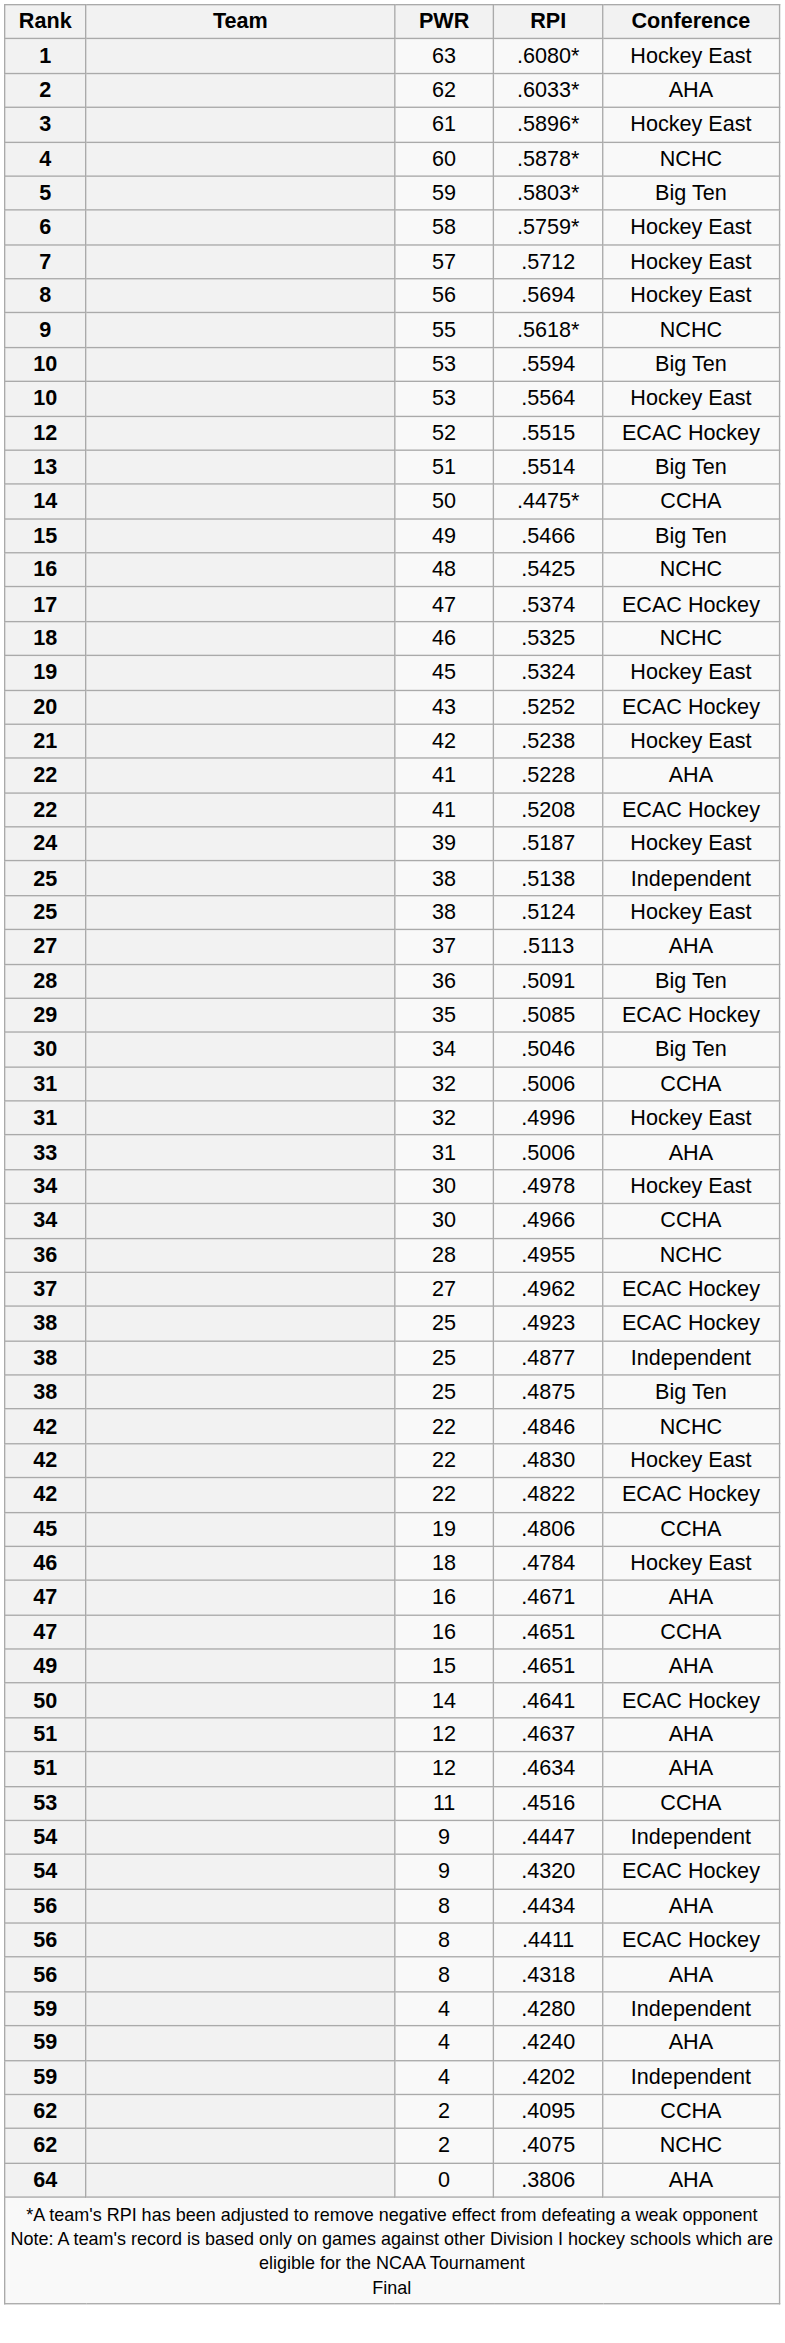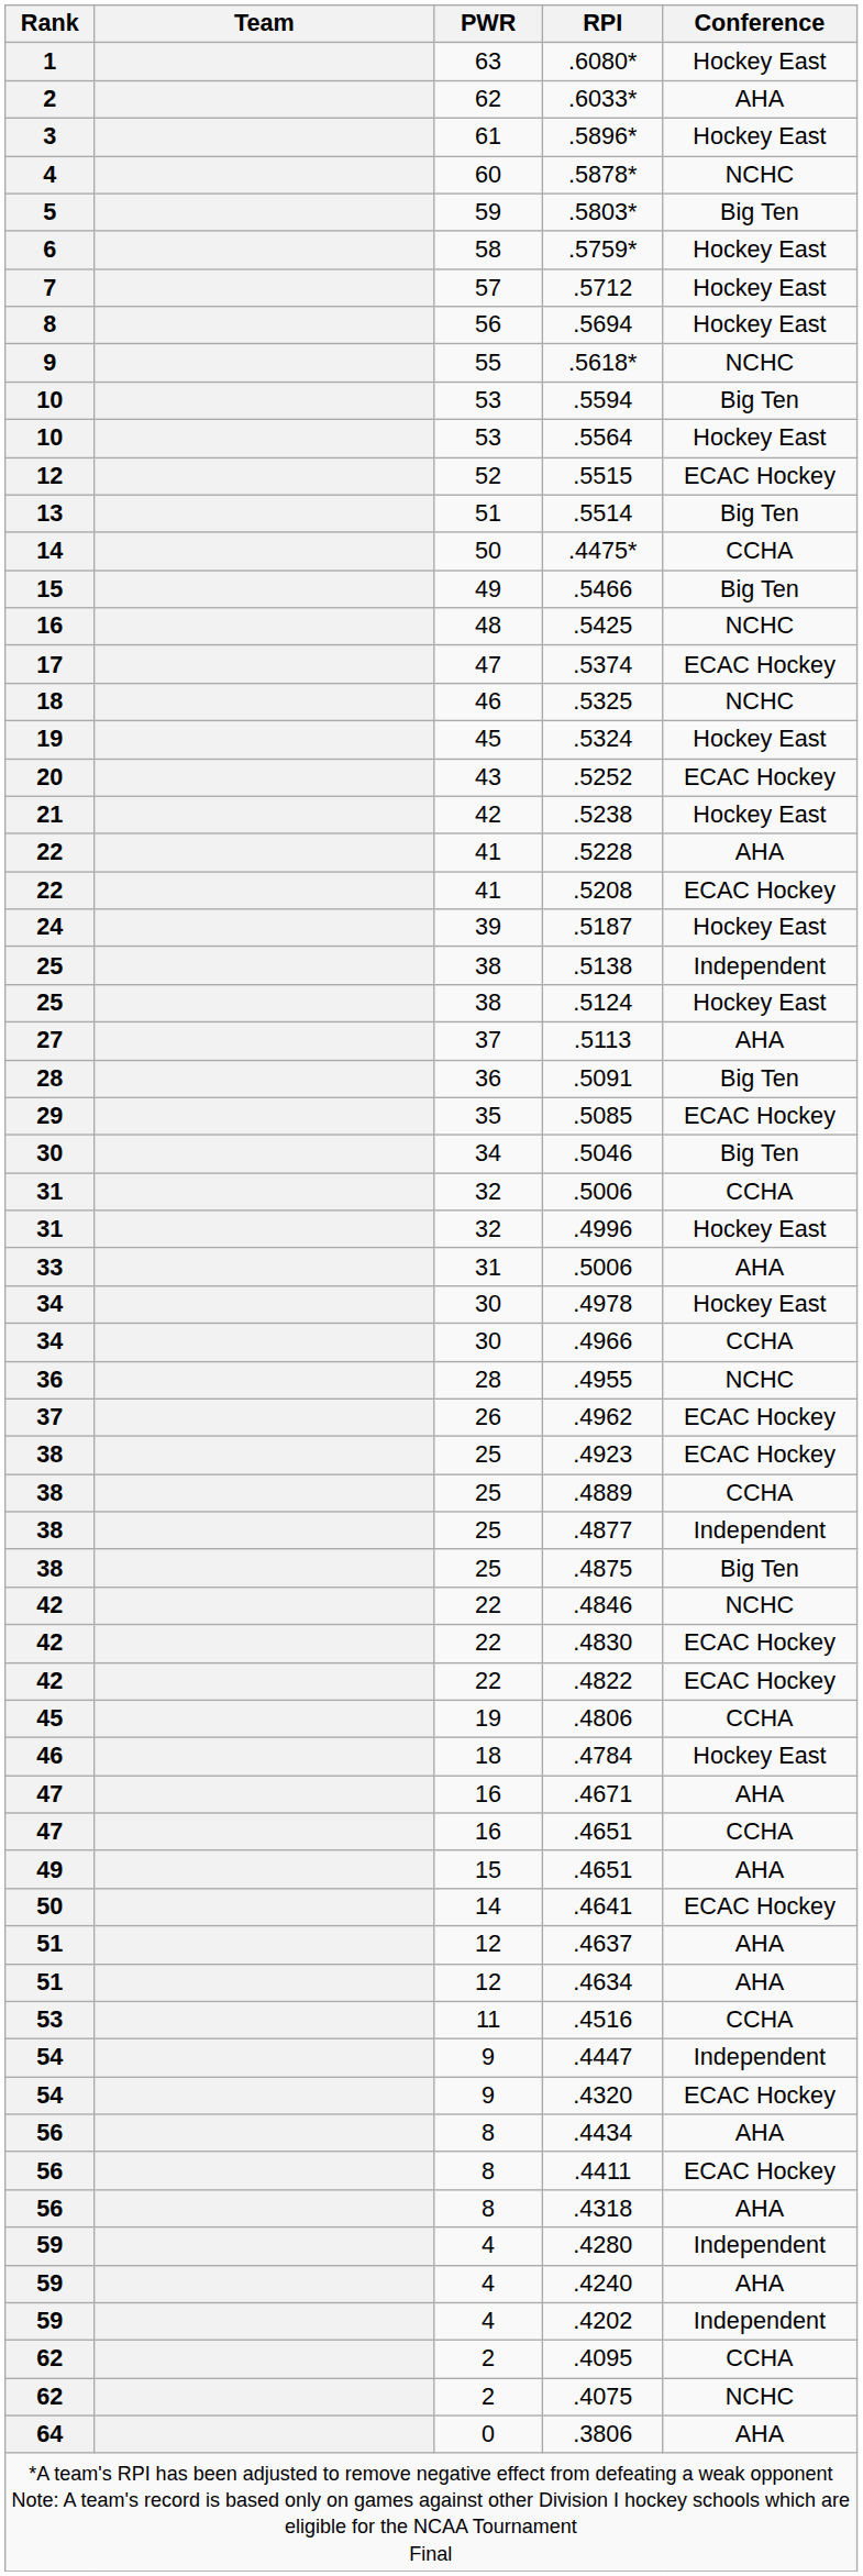.4962 | PWR: 27 -> 26
+ row: 38 | 25 | .4889 | CCHA
.4830 | Conference: Hockey East -> ECAC Hockey
